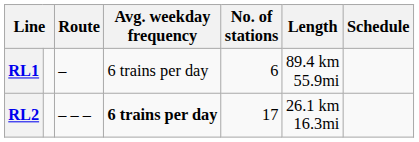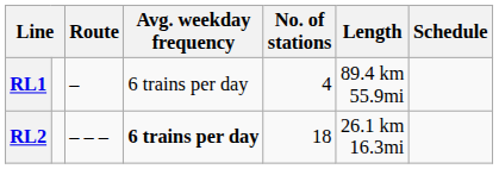RL1 | No. of stations: 6 -> 4
RL2 | No. of stations: 17 -> 18
